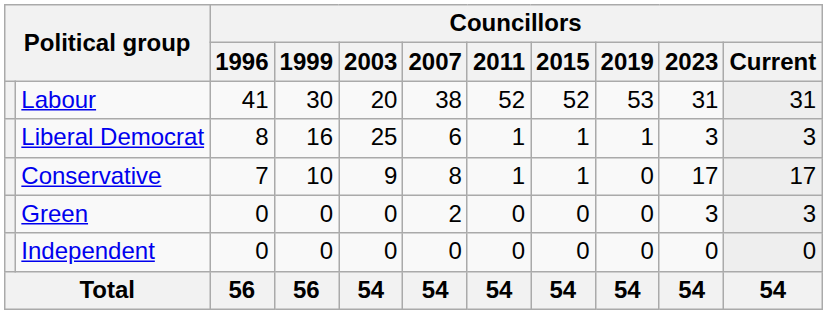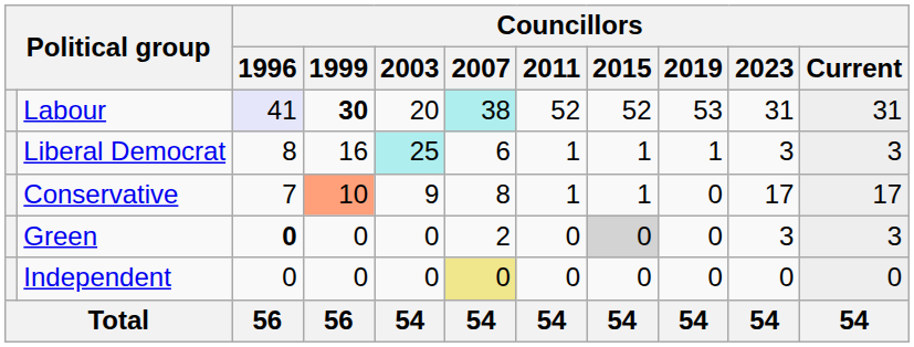Labour | Councillors / 1996: no background -> lavender background
Labour | Councillors / 1999: normal -> bold
Labour | Councillors / 2007: no background -> paleturquoise background
Liberal Democrat | Councillors / 2003: no background -> paleturquoise background
Conservative | Councillors / 1999: no background -> lightsalmon background
Green | Councillors / 1996: normal -> bold
Green | Councillors / 2015: no background -> lightgrey background
Independent | Councillors / 2007: no background -> khaki background
